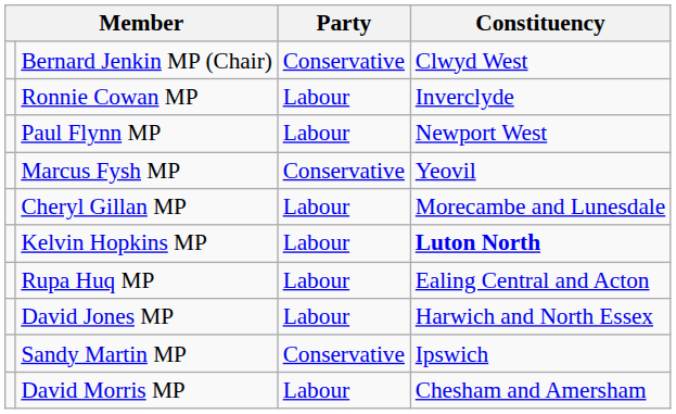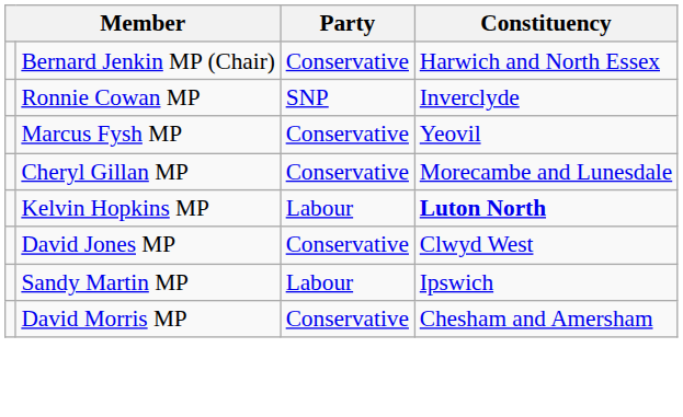Bernard Jenkin MP (Chair) | Constituency: Clwyd West -> Harwich and North Essex
Ronnie Cowan MP | Party: Labour -> SNP
- row: Paul Flynn MP | Labour | Newport West
Cheryl Gillan MP | Party: Labour -> Conservative
- row: Rupa Huq MP | Labour | Ealing Central and Acton
David Jones MP | Party: Labour -> Conservative
David Jones MP | Constituency: Harwich and North Essex -> Clwyd West
Sandy Martin MP | Party: Conservative -> Labour
David Morris MP | Party: Labour -> Conservative
